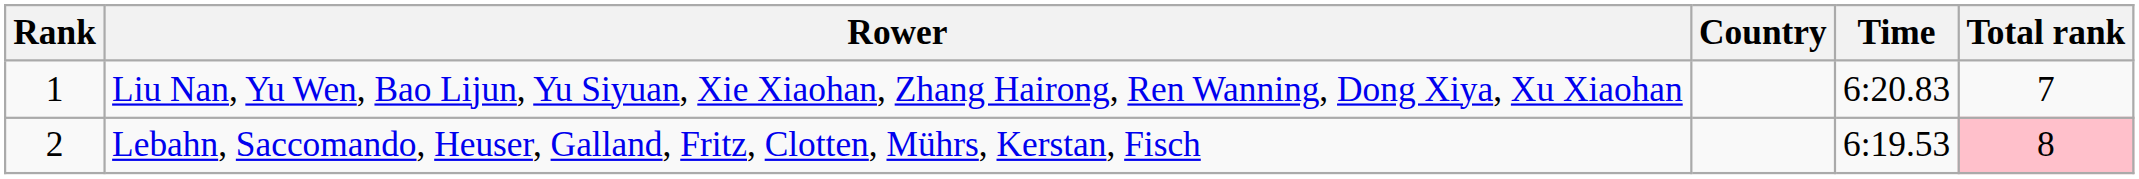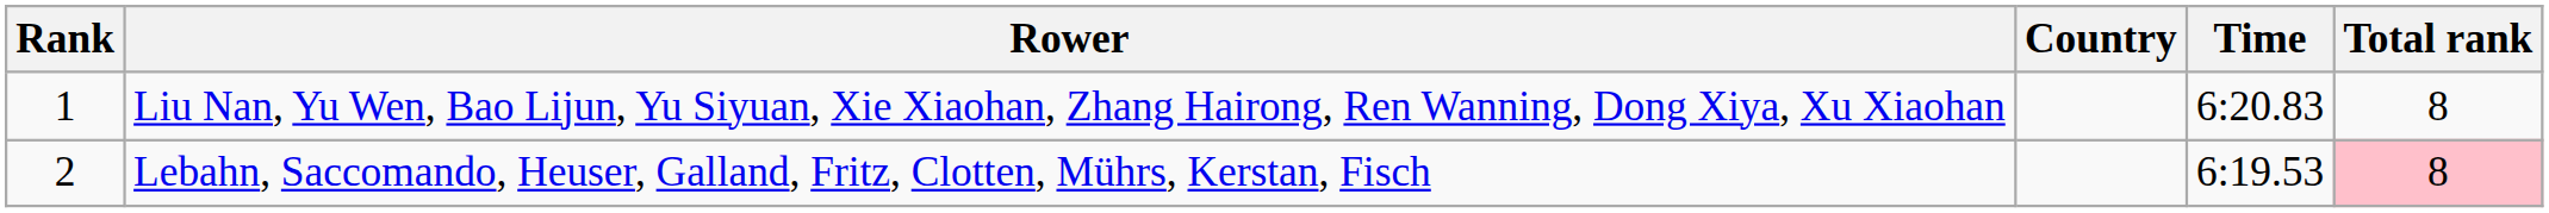row 2 | Total rank: 7 -> 8
